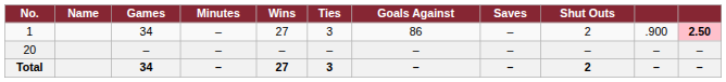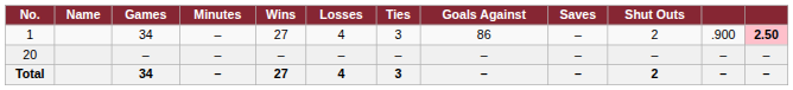+ column: Losses | 4 | – | 4
